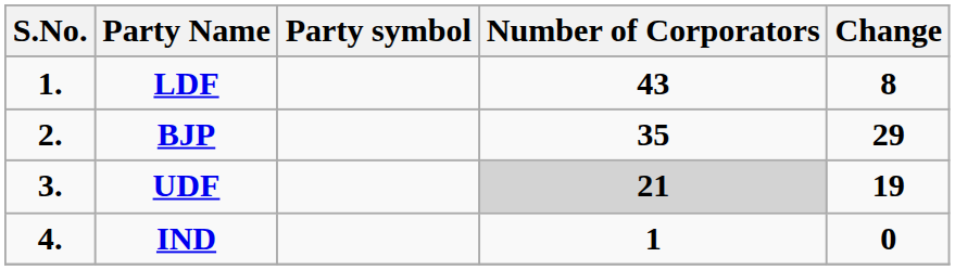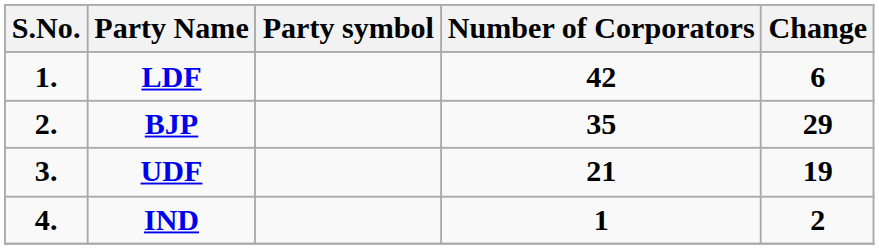LDF | Number of Corporators: 43 -> 42
LDF | Change: 8 -> 6
UDF | Number of Corporators: lightgrey background -> no background
IND | Change: 0 -> 2
